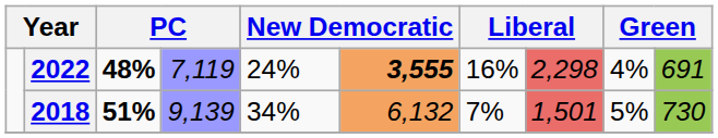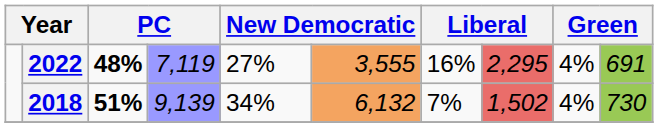2022 | column 5: 24% -> 27%
2022 | column 6: bold -> normal
2022 | column 8: 2,298 -> 2,295
2018 | column 8: 1,501 -> 1,502
2018 | column 9: 5% -> 4%
